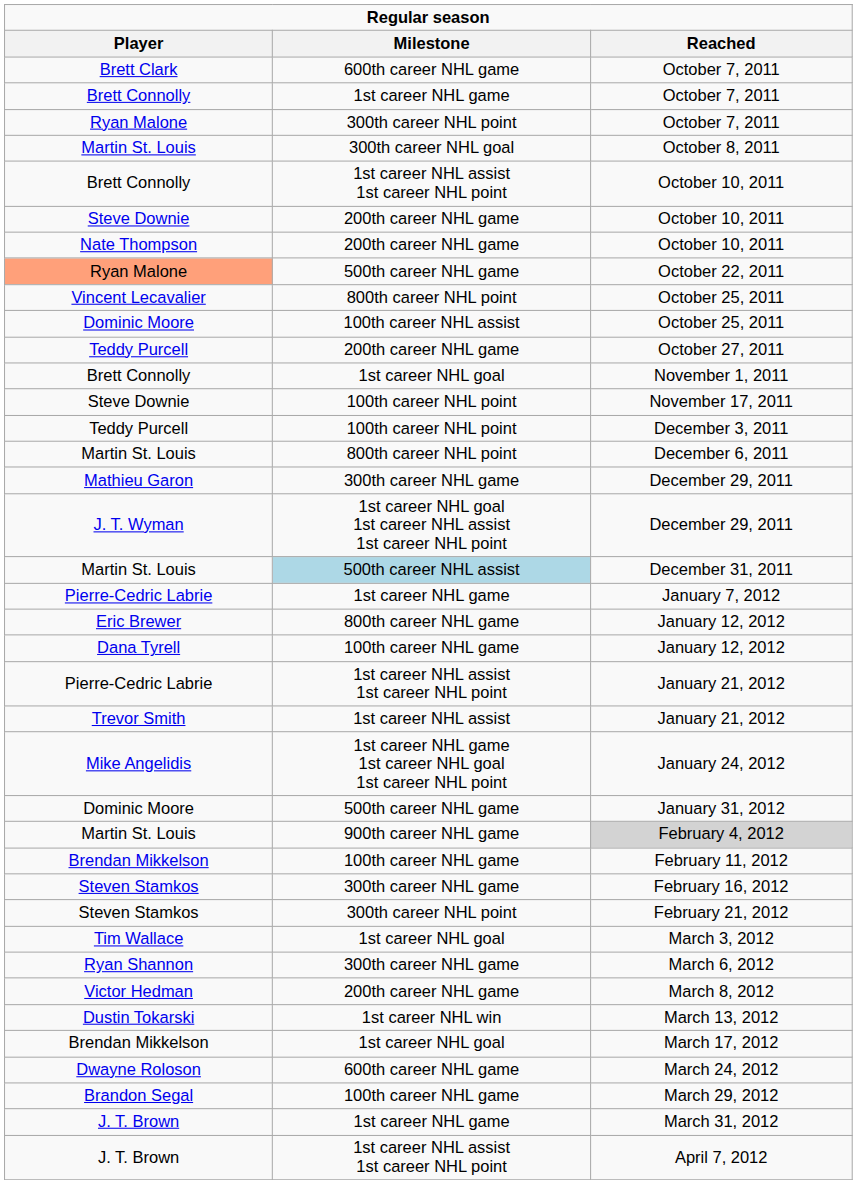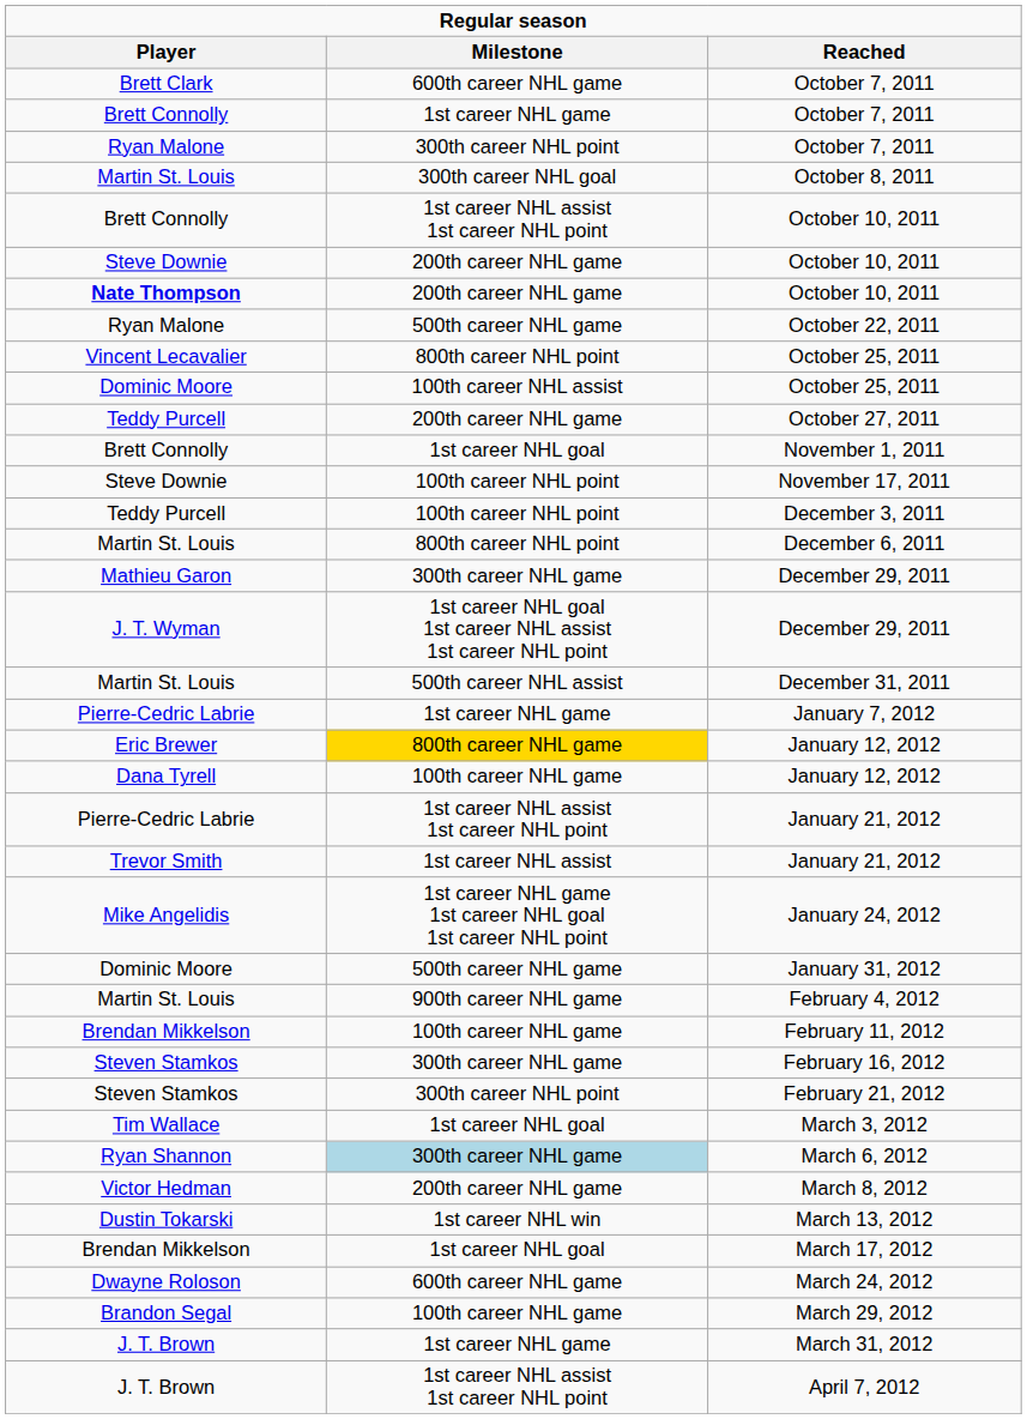row 9 | Player: normal -> bold
row 10 | Player: lightsalmon background -> no background
row 20 | Milestone: lightblue background -> no background
row 22 | Milestone: no background -> gold background
row 28 | Reached: lightgrey background -> no background
row 33 | Milestone: no background -> lightblue background
